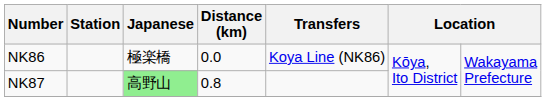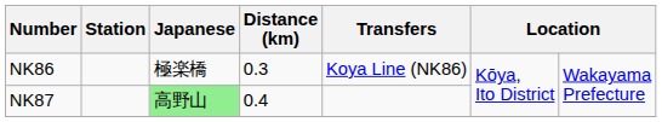NK86 | Distance (km): 0.0 -> 0.3
NK87 | Distance (km): 0.8 -> 0.4
